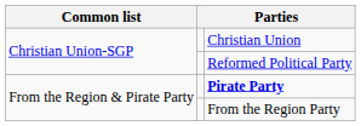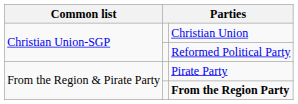Pirate Party | column 3: bold -> normal
From the Region Party | column 3: normal -> bold
